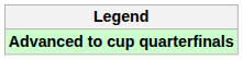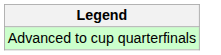row 2 | column 1: bold -> normal
